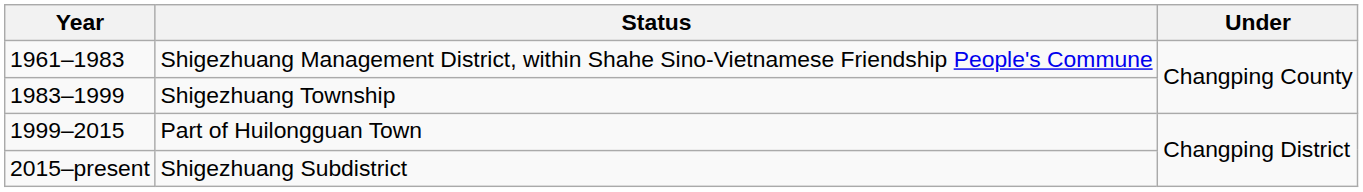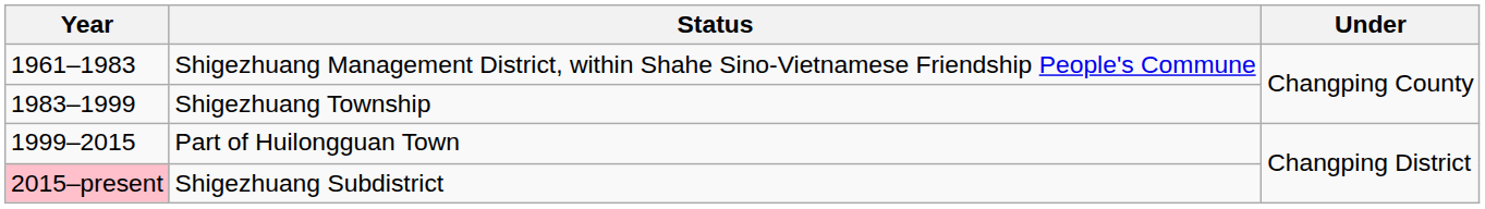Shigezhuang Subdistrict | Year: no background -> pink background
